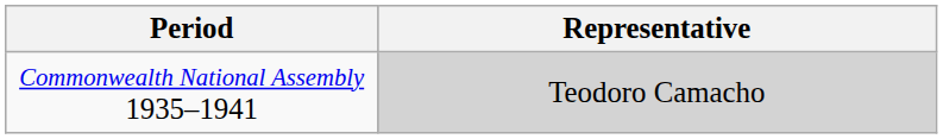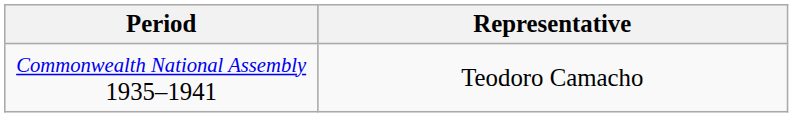Commonwealth National Assembly 1935–1941 | Representative: lightgrey background -> no background
